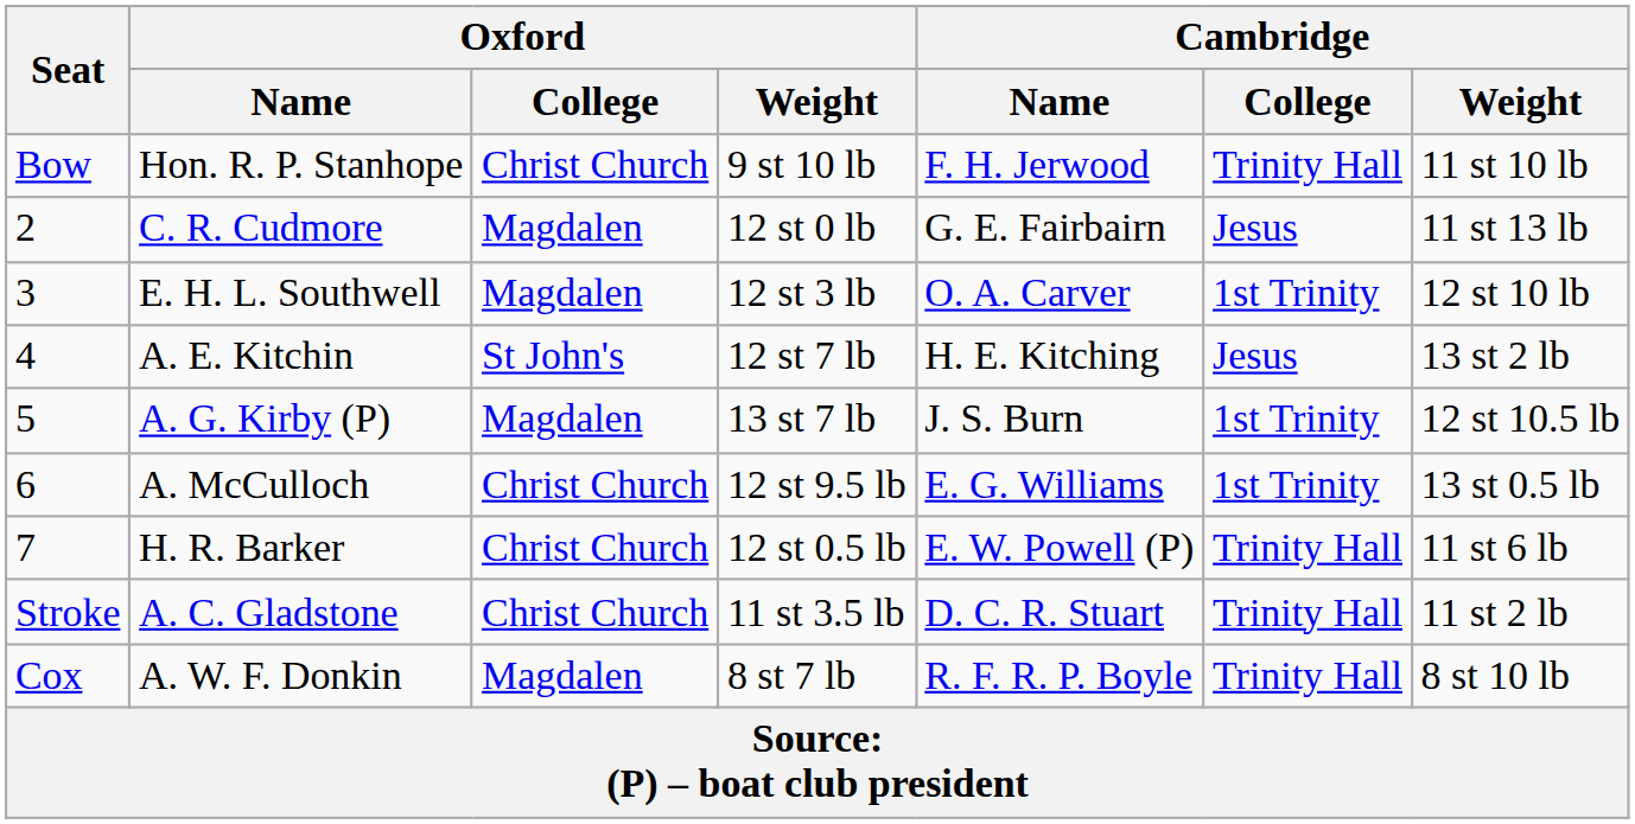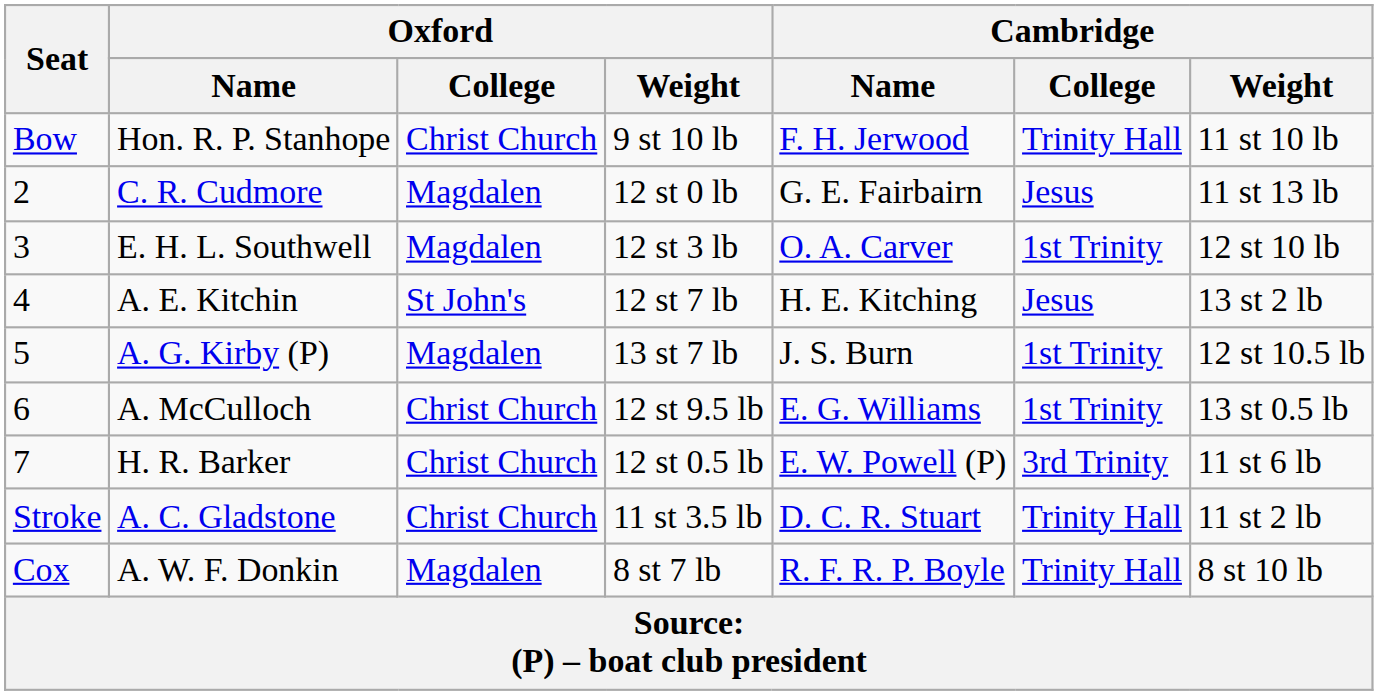H. R. Barker | Cambridge / College: Trinity Hall -> 3rd Trinity
